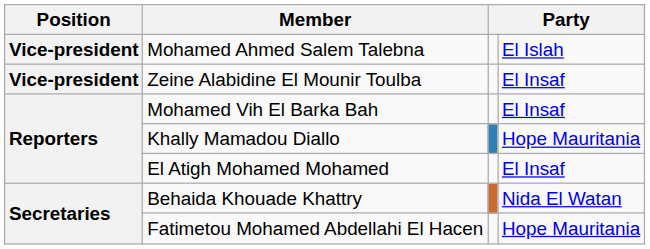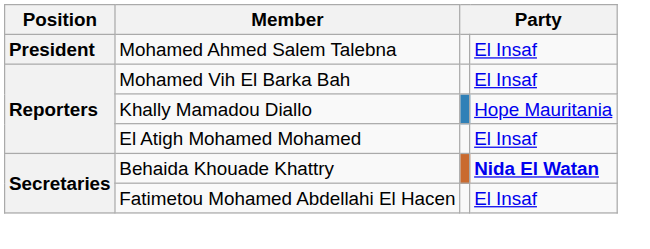Mohamed Ahmed Salem Talebna | Position: Vice-president -> President
Mohamed Ahmed Salem Talebna | column 4: El Islah -> El Insaf
- row: Vice-president | Zeine Alabidine El Mounir Toulba | El Insaf
Behaida Khouade Khattry | column 4: normal -> bold
Fatimetou Mohamed Abdellahi El Hacen | column 4: Hope Mauritania -> El Insaf
